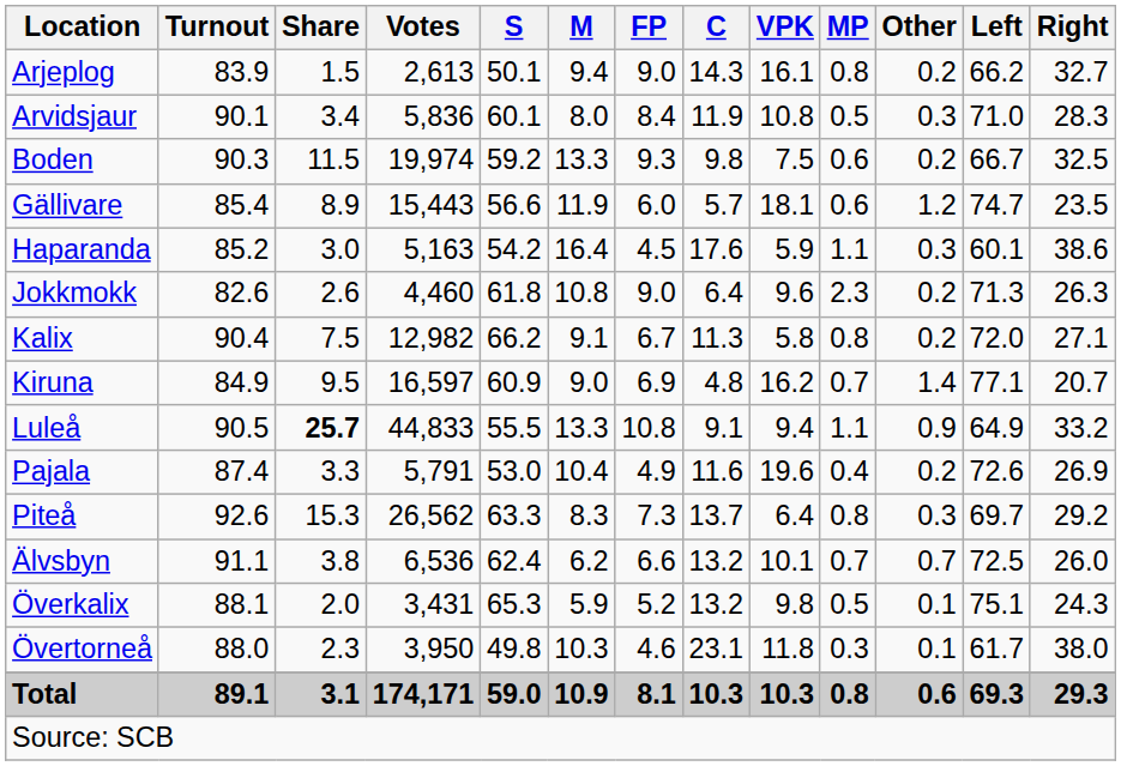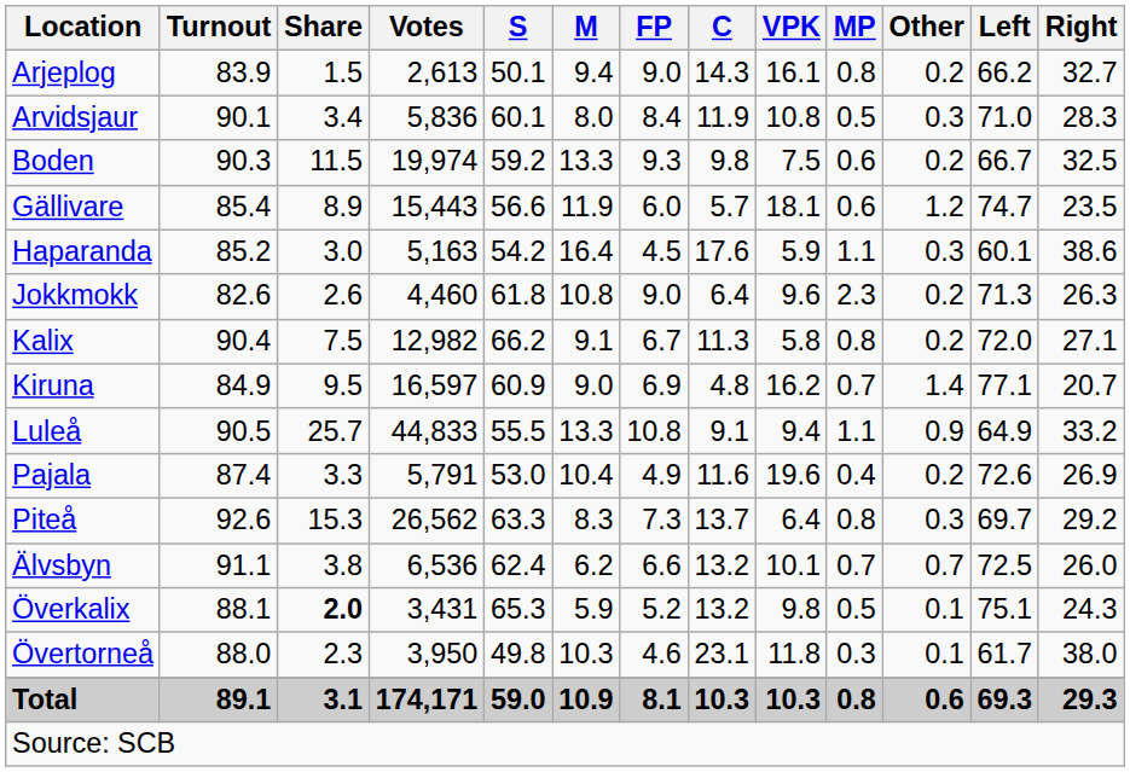Luleå | Share: bold -> normal
Överkalix | Share: normal -> bold
